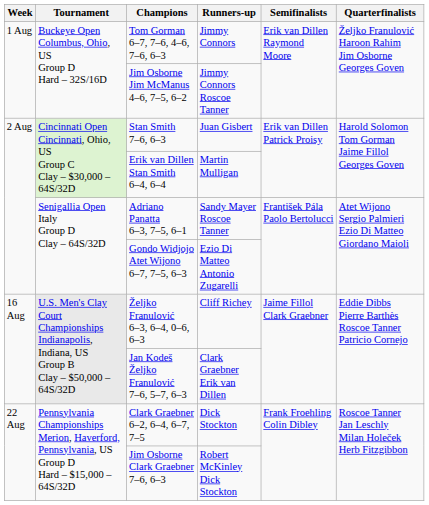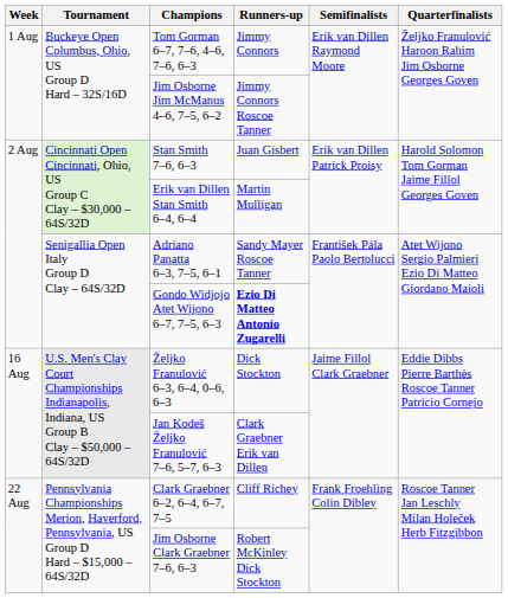Gondo Widjojo Atet Wijono 6–7, 7–5, 6–3 | Runners-up: normal -> bold
Željko Franulović 6–3, 6–4, 0–6, 6–3 | Runners-up: Cliff Richey -> Dick Stockton
Clark Graebner 6–2, 6–4, 6–7, 7–5 | Runners-up: Dick Stockton -> Cliff Richey
